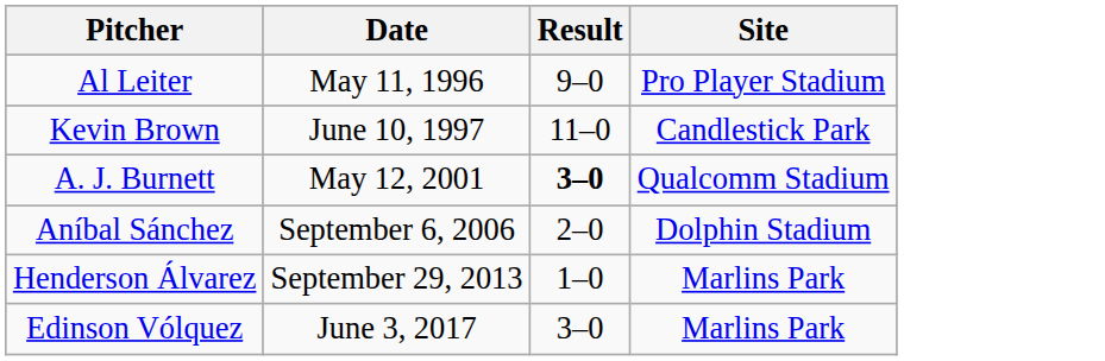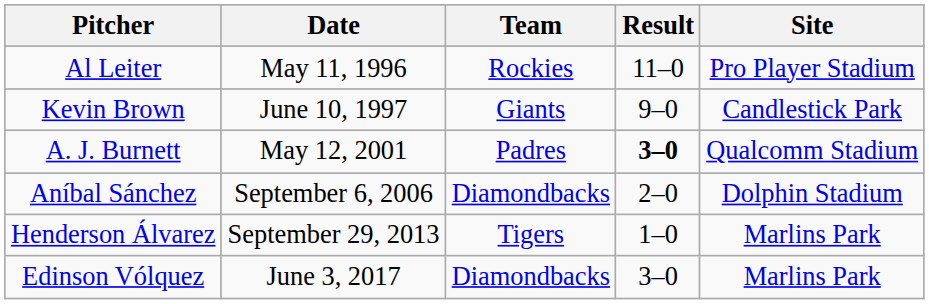+ column: Team | Rockies | Giants | Padres | Diamondbacks | Tigers | Diamondbacks
Al Leiter | Result: 9–0 -> 11–0
Kevin Brown | Result: 11–0 -> 9–0
